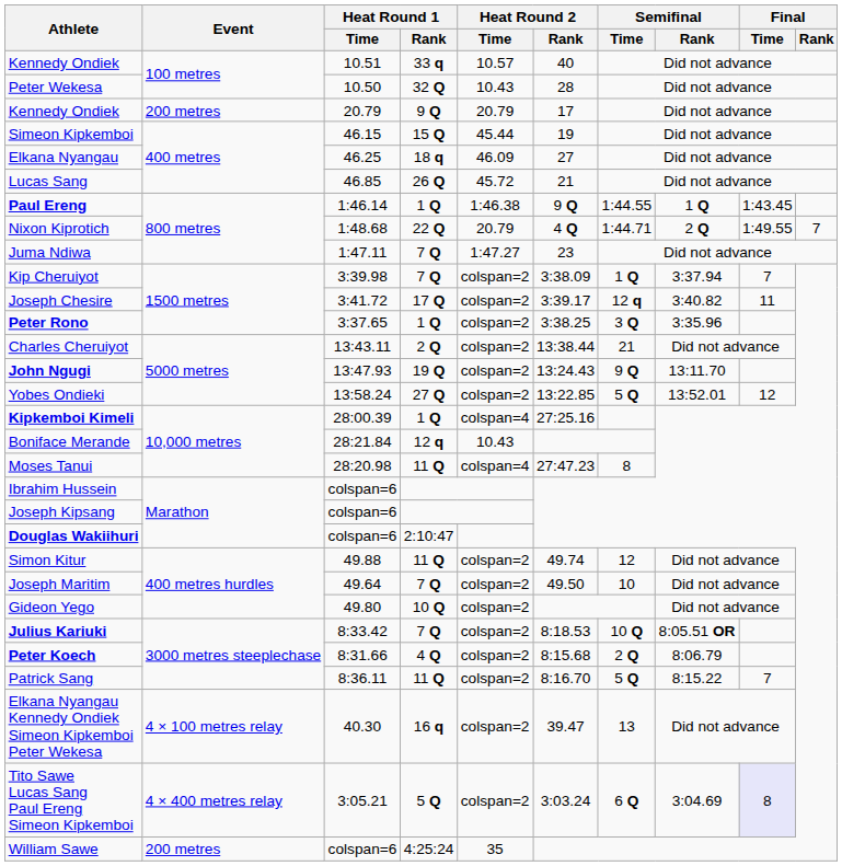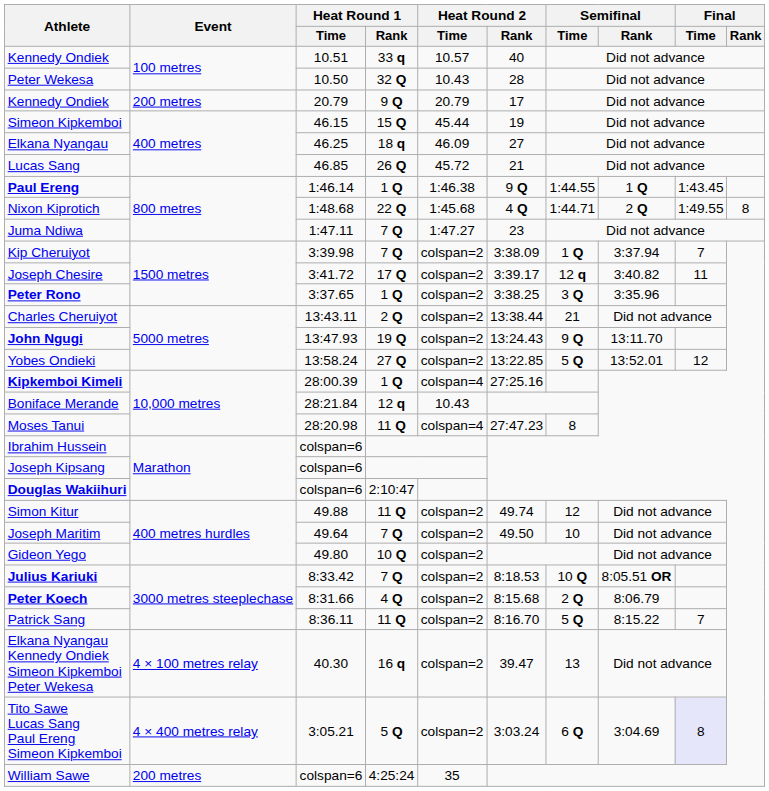Nixon Kiprotich | Heat Round 2 / Time: 20.79 -> 1:45.68
Nixon Kiprotich | Final / Rank: 7 -> 8
